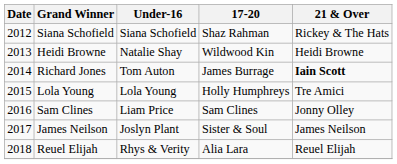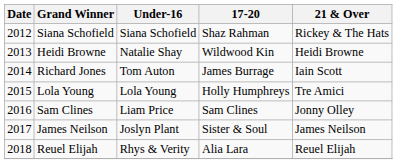Richard Jones | 21 & Over: bold -> normal
